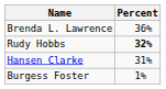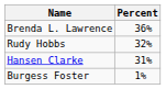Rudy Hobbs | Percent: bold -> normal
